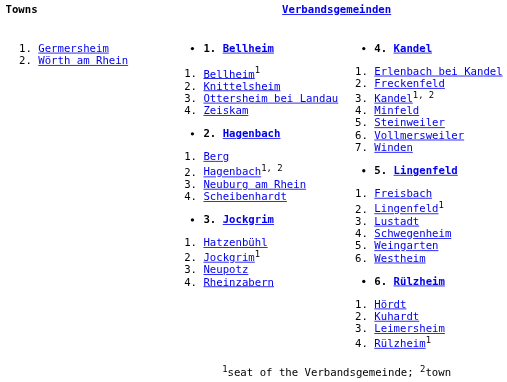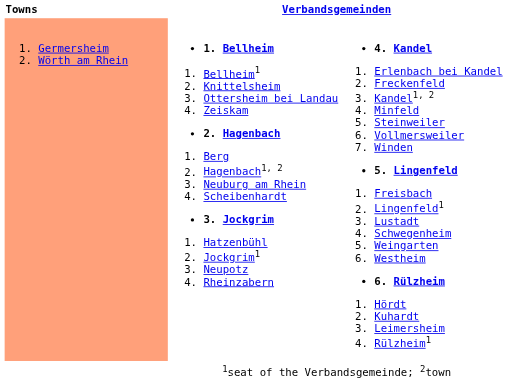Germersheim Wörth am Rhein | Towns: no background -> lightsalmon background
